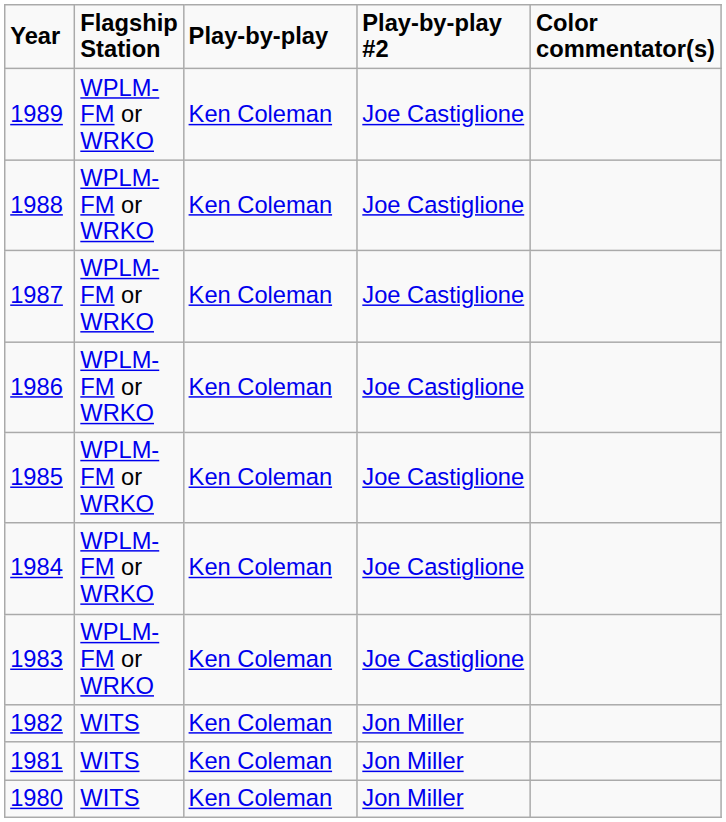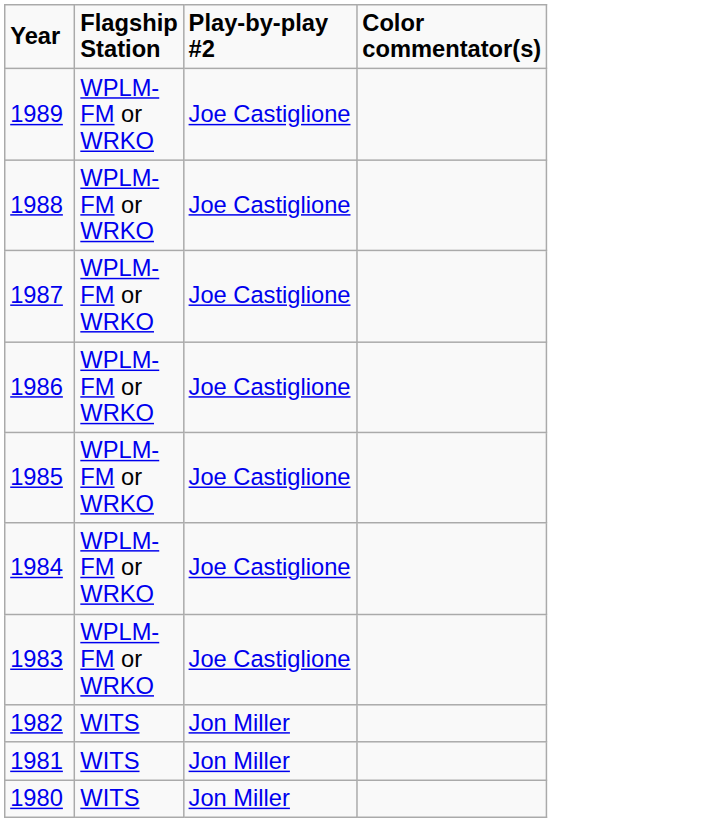- column: Play-by-play | Ken Coleman | Ken Coleman | Ken Coleman | Ken Coleman | Ken Coleman | Ken Coleman | Ken Coleman | Ken Coleman | Ken Coleman | Ken Coleman
